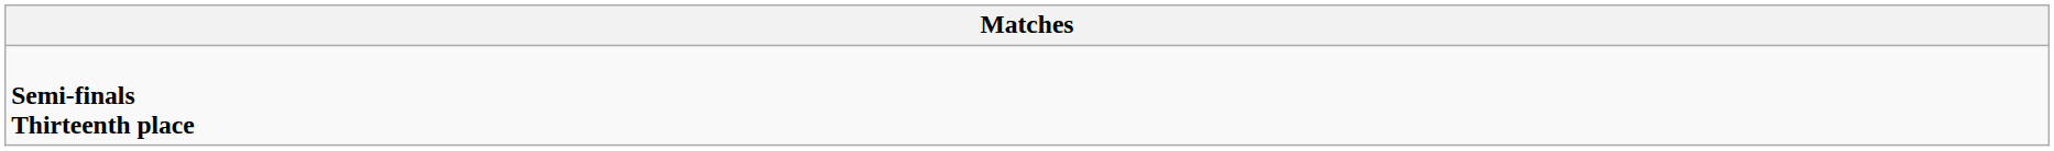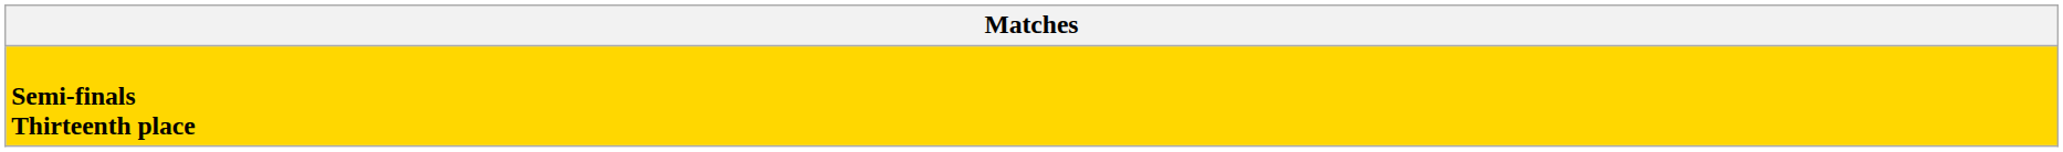row 2 | column 1: no background -> gold background
